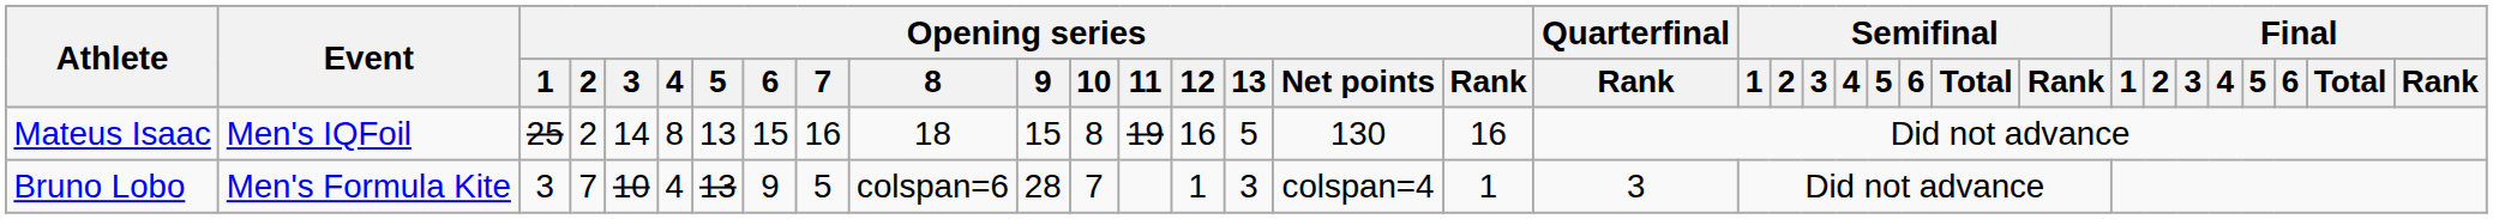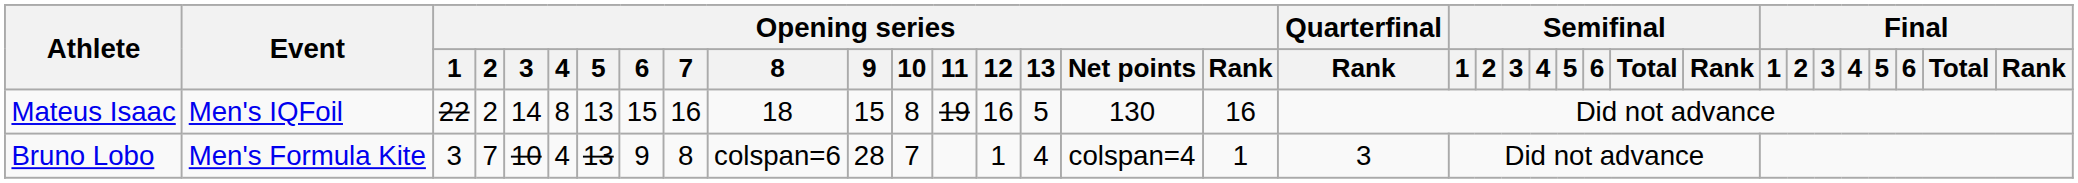Mateus Isaac | Opening series / 1: 25 -> 22
Bruno Lobo | Opening series / 7: 5 -> 8
Bruno Lobo | Opening series / 13: 3 -> 4
